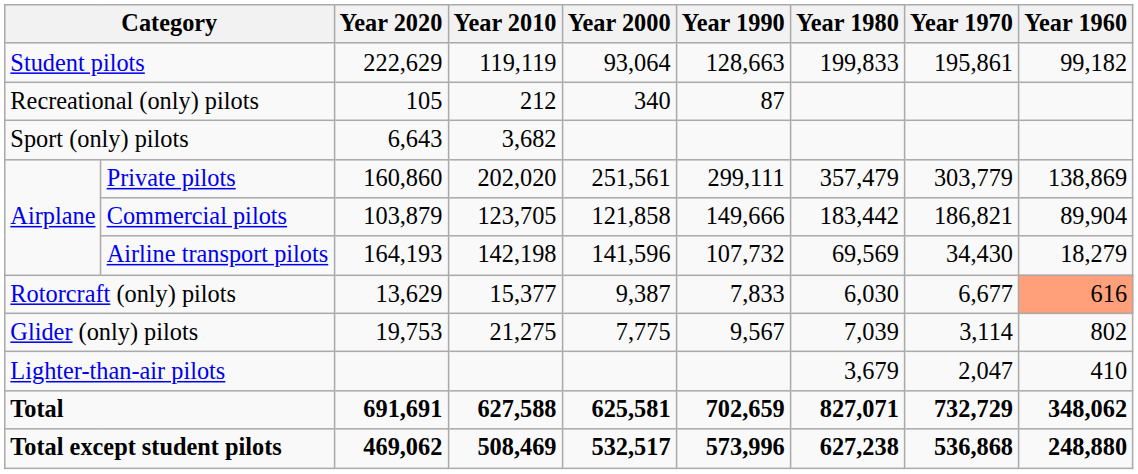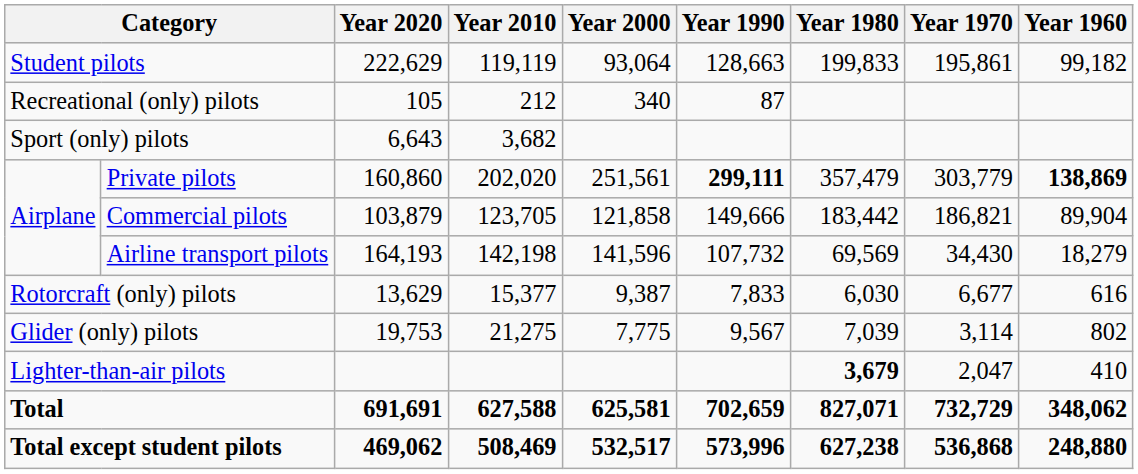Private pilots | Year 1990: normal -> bold
Private pilots | Year 1960: normal -> bold
Rotorcraft (only) pilots | Year 1960: lightsalmon background -> no background
Lighter-than-air pilots | Year 1980: normal -> bold
